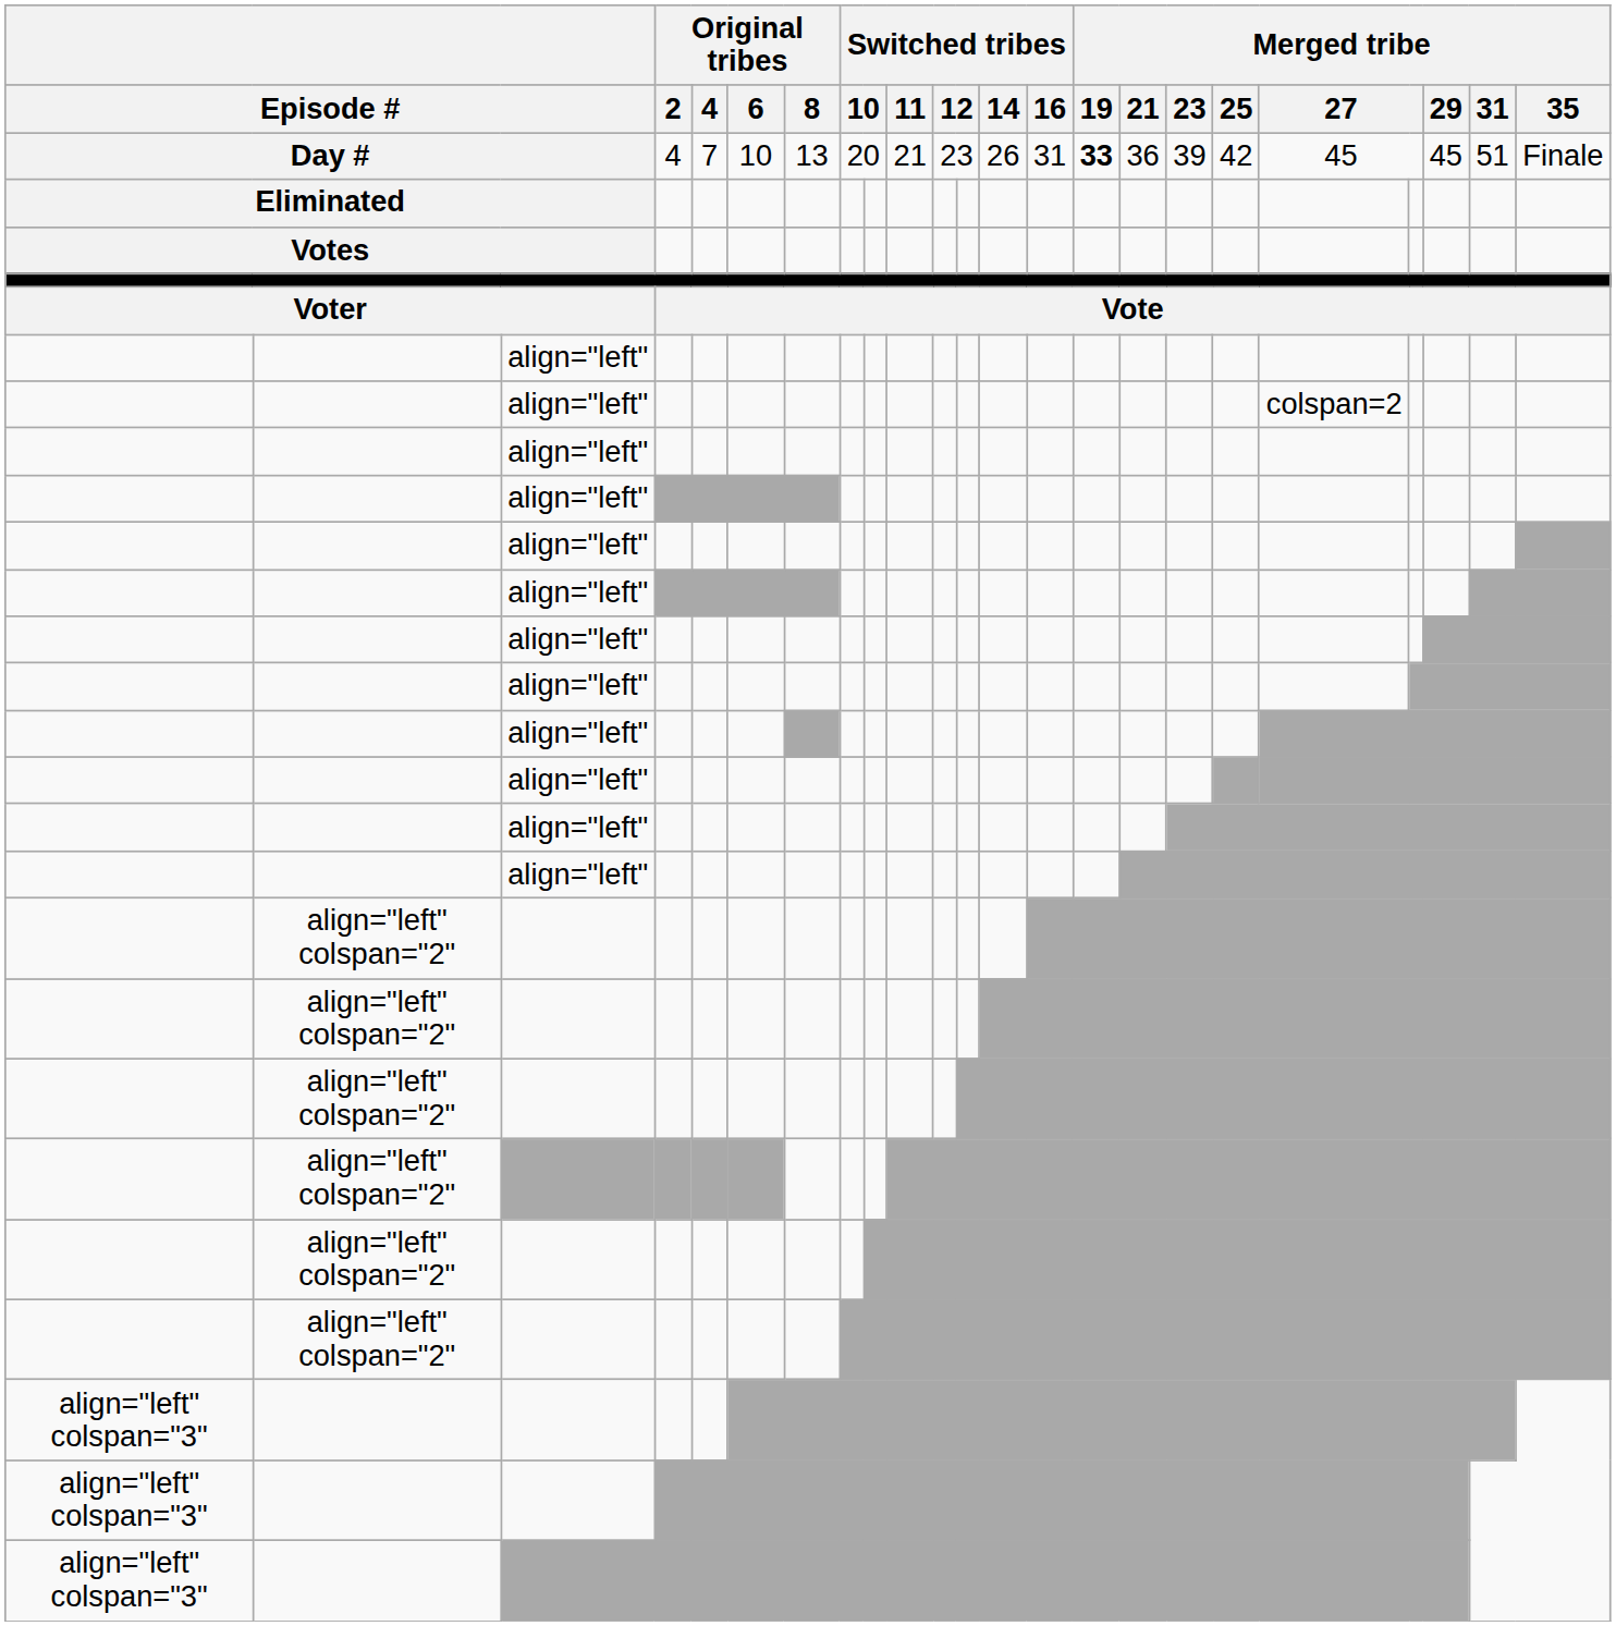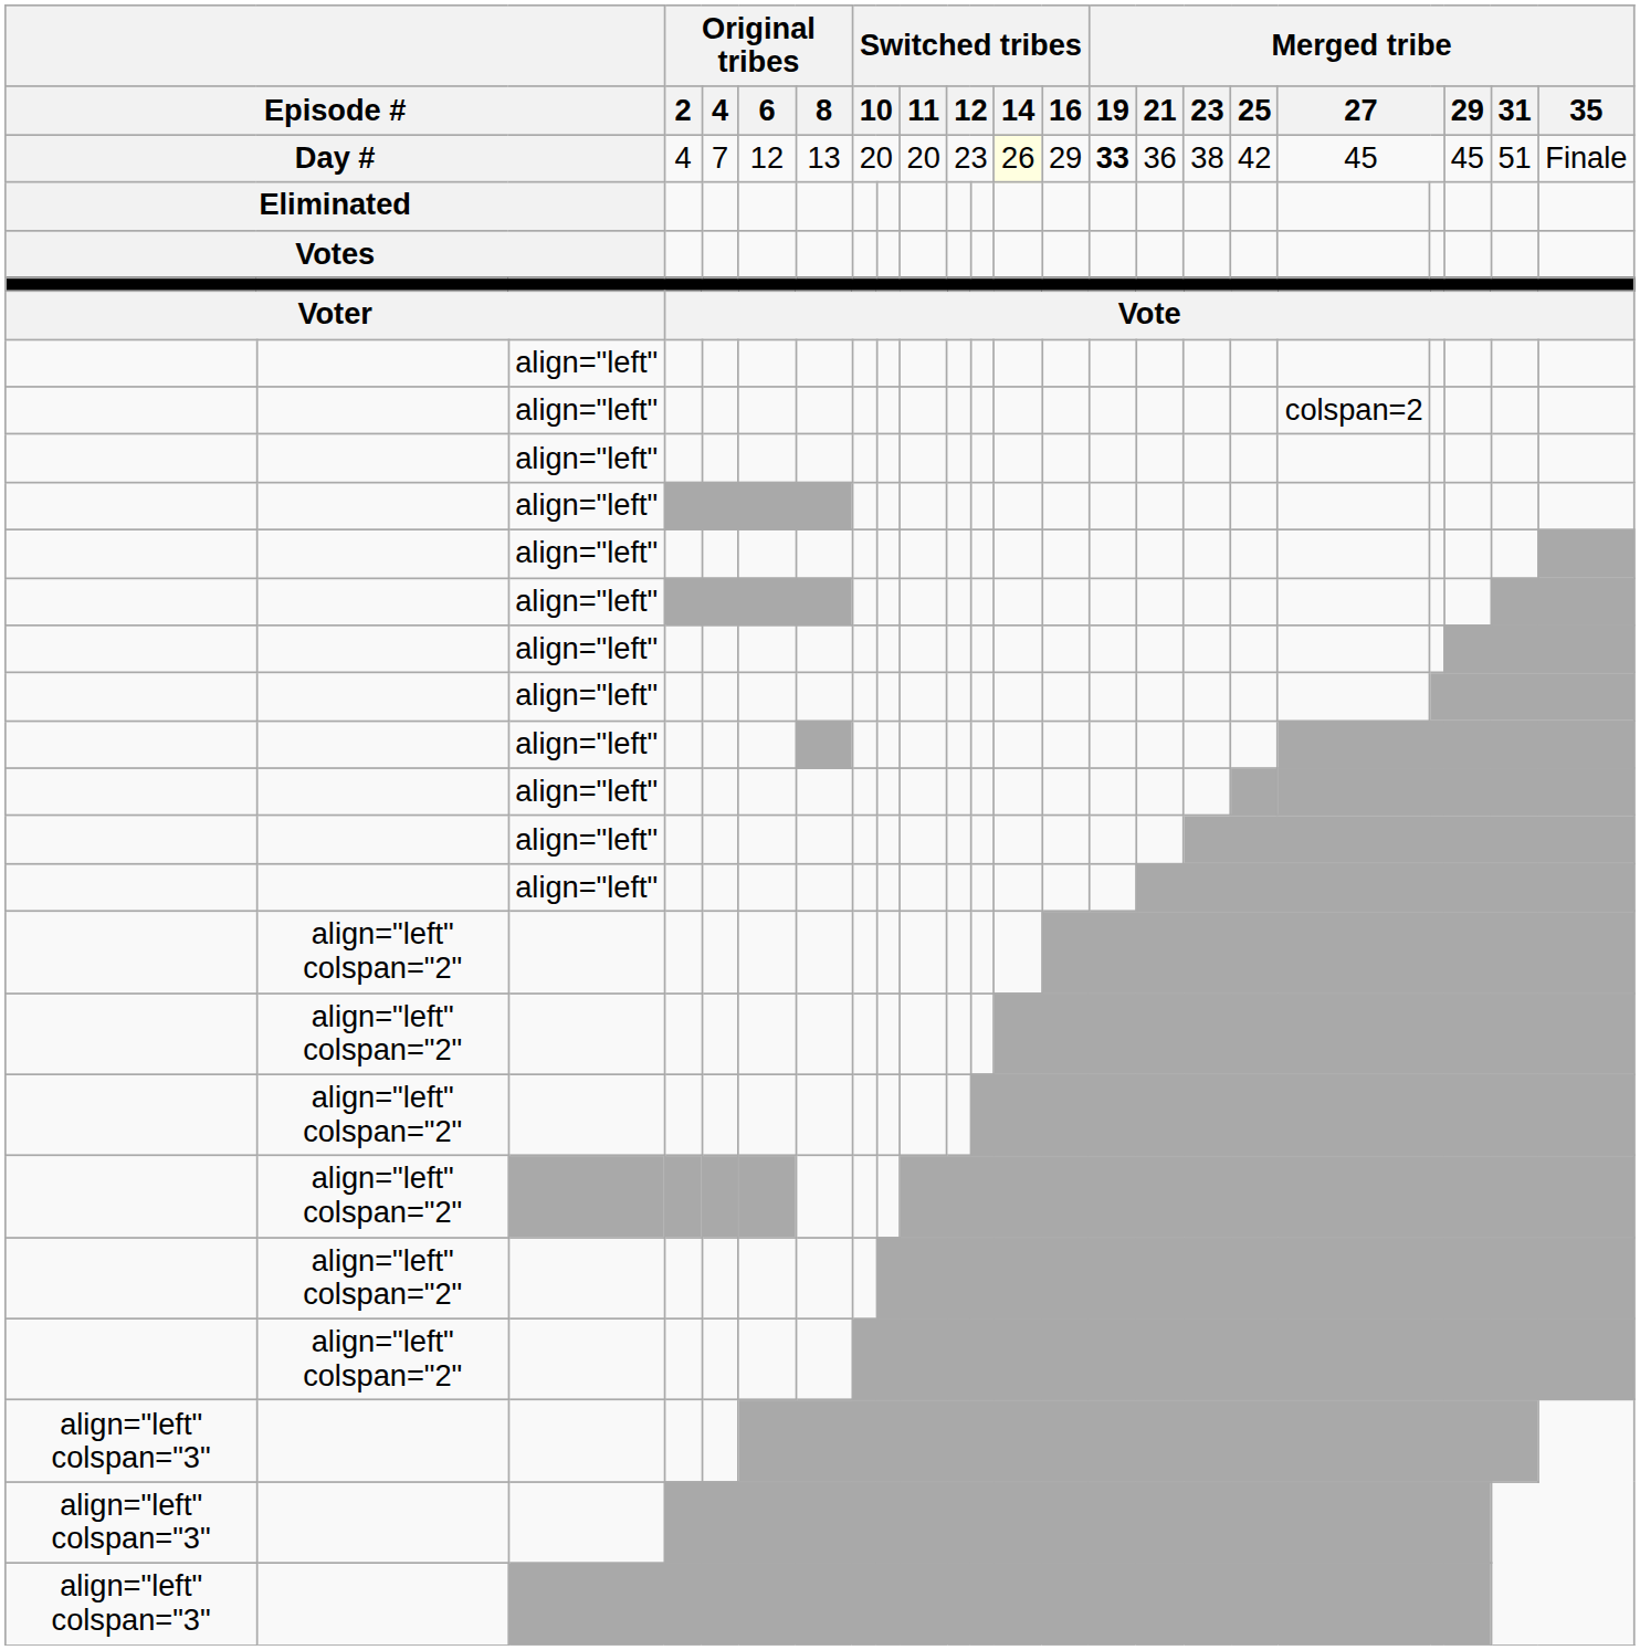Day # | Original tribes / 6: 10 -> 12
Day # | Switched tribes / 11: 21 -> 20
Day # | Switched tribes / 14: no background -> lightyellow background
Day # | Switched tribes / 16: 31 -> 29
Day # | Merged tribe / 23: 39 -> 38
